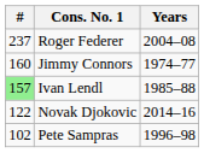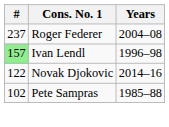- row: 160 | Jimmy Connors | 1974–77
Ivan Lendl | Years: 1985–88 -> 1996–98
Pete Sampras | Years: 1996–98 -> 1985–88
